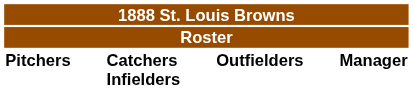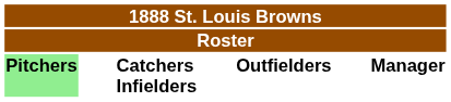Pitchers | column 1: no background -> lightgreen background
